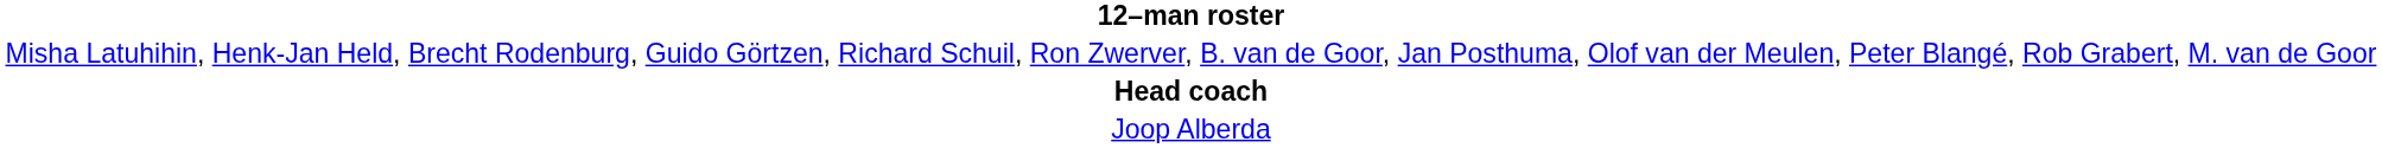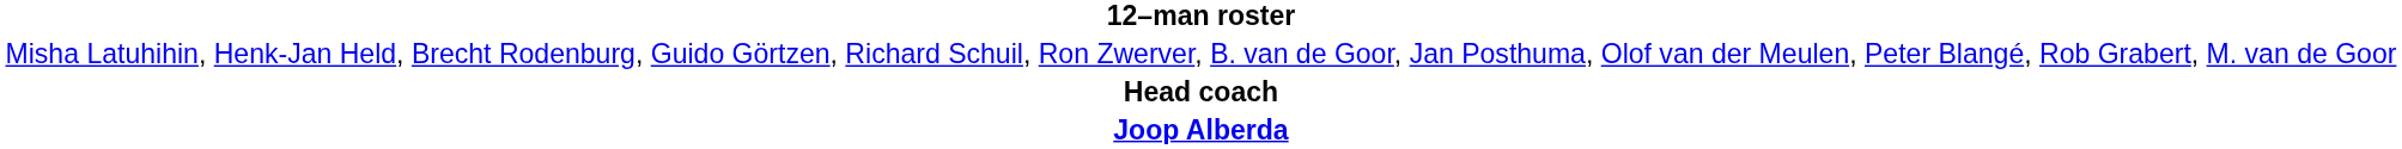row 4 | column 1: normal -> bold
